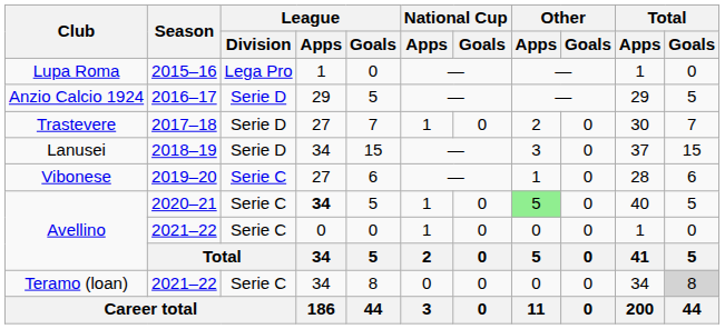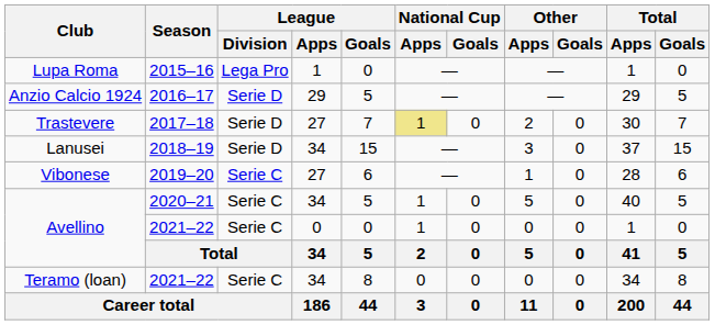Trastevere | National Cup / Apps: no background -> khaki background
Avellino / 2020–21 | League / Apps: bold -> normal
Avellino / 2020–21 | Other / Apps: lightgreen background -> no background
Teramo (loan) | Total / Goals: lightgrey background -> no background
